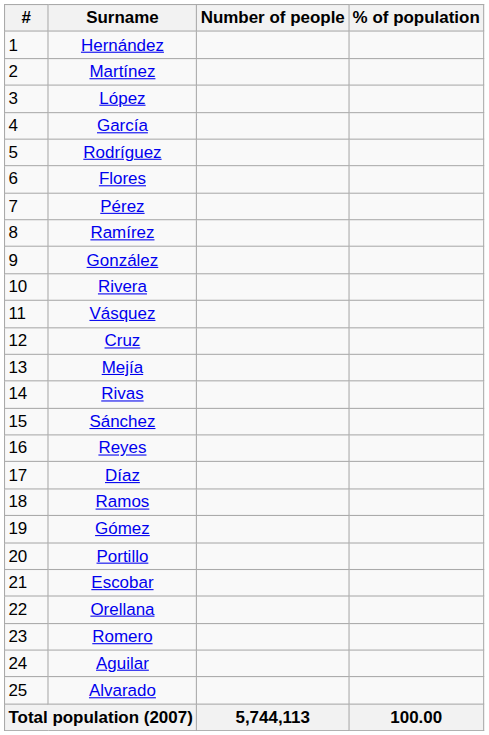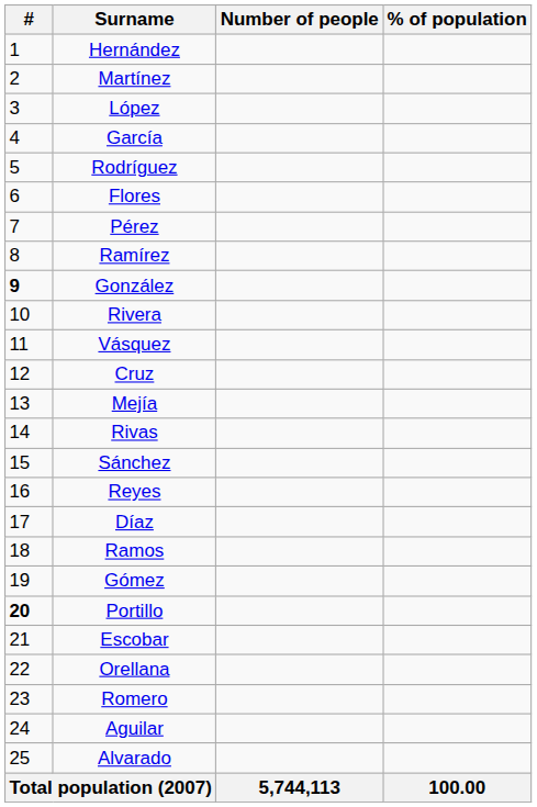González | #: normal -> bold
Portillo | #: normal -> bold
